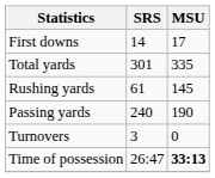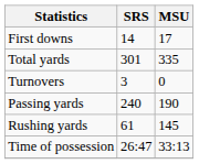rows swapped: Rushing yards <-> Turnovers
Time of possession | MSU: bold -> normal
